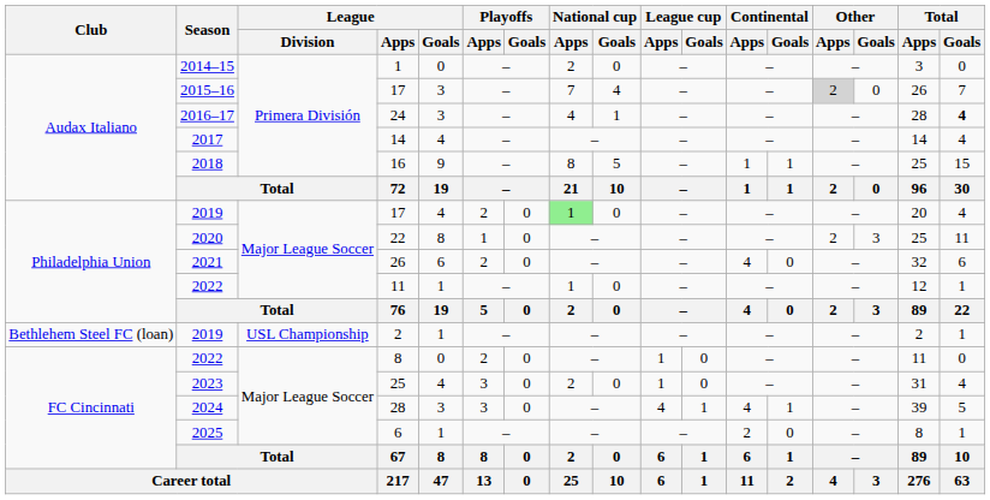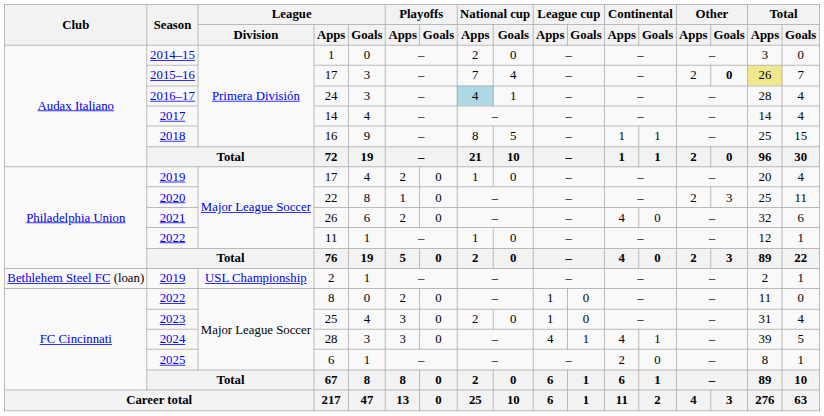2015–16 / 17 | Other / Apps: lightgrey background -> no background
2015–16 / 17 | Other / Goals: normal -> bold
2015–16 / 17 | Total / Apps: no background -> khaki background
24 | National cup / Apps: no background -> lightblue background
24 | Total / Goals: bold -> normal
2019 / 17 | National cup / Apps: lightgreen background -> no background
